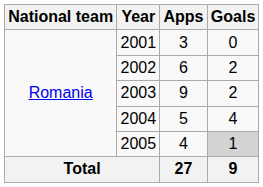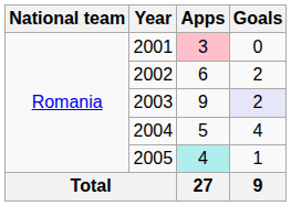2001 | Apps: no background -> pink background
2003 | Goals: no background -> lavender background
2005 | Apps: no background -> paleturquoise background
2005 | Goals: lightgrey background -> no background
